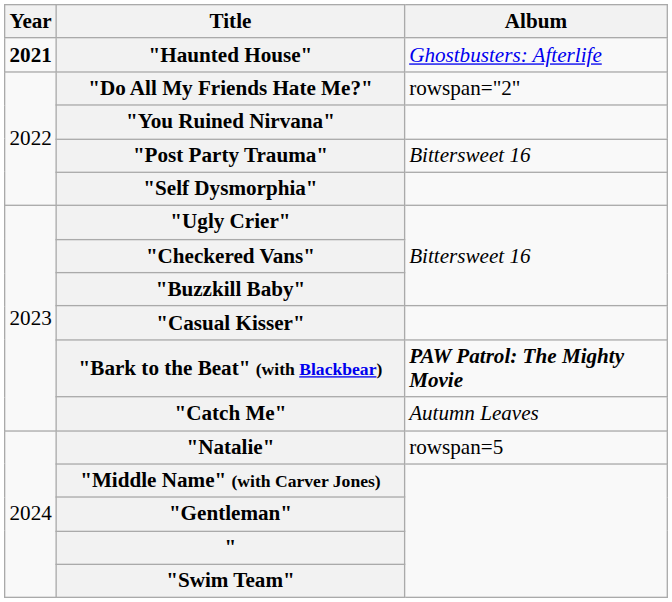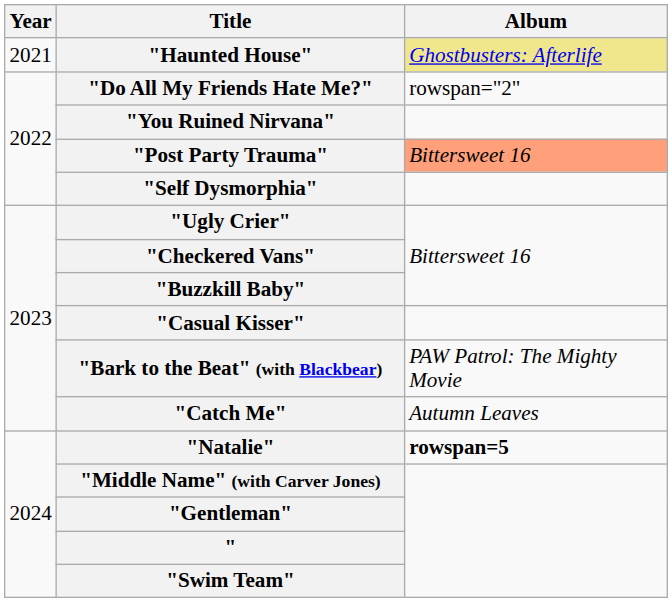"Haunted House" | Year: bold -> normal
"Haunted House" | Album: no background -> khaki background
"Post Party Trauma" | Album: no background -> lightsalmon background
"Bark to the Beat" (with Blackbear) | Album: bold -> normal
"Natalie" | Album: normal -> bold
